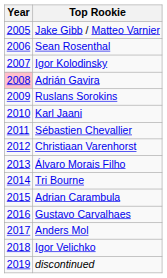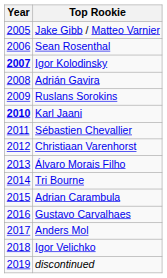Igor Kolodinsky | Year: normal -> bold
Adrián Gavira | Year: pink background -> no background
Karl Jaani | Year: normal -> bold
